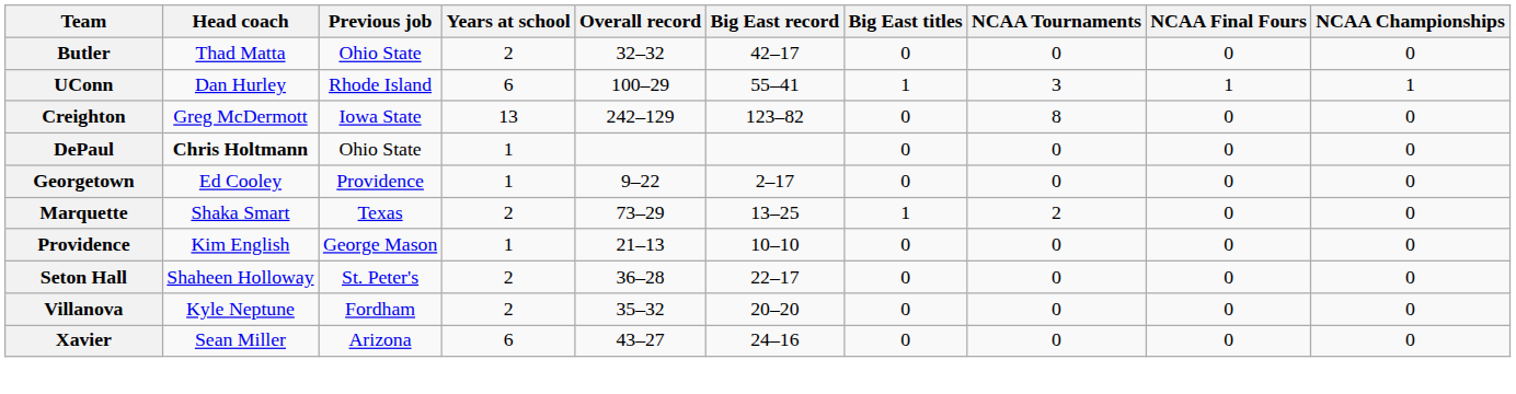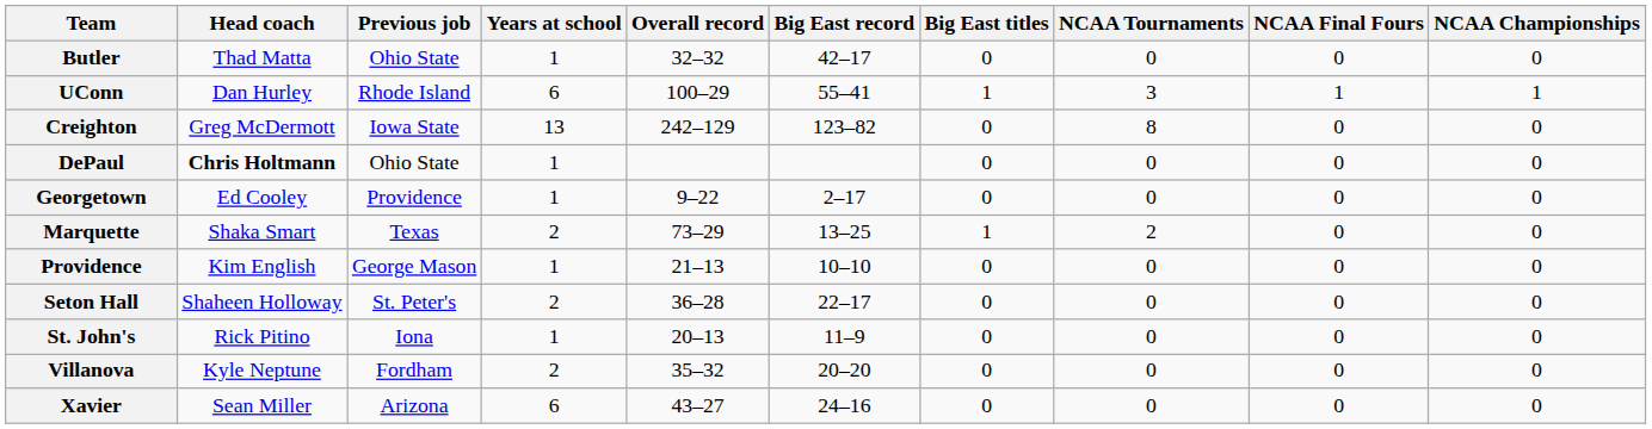Butler | Years at school: 2 -> 1
+ row: St. John's | Rick Pitino | Iona | 1 | 20–13 | 11–9 | 0 | 0 | 0 | 0
